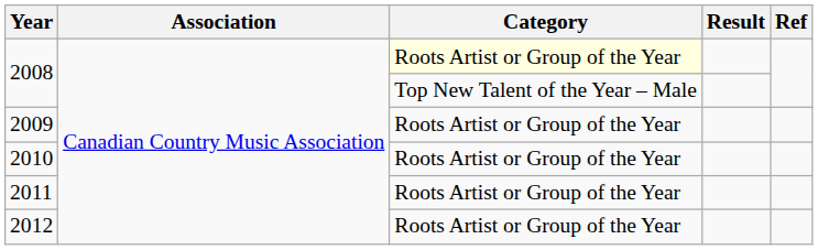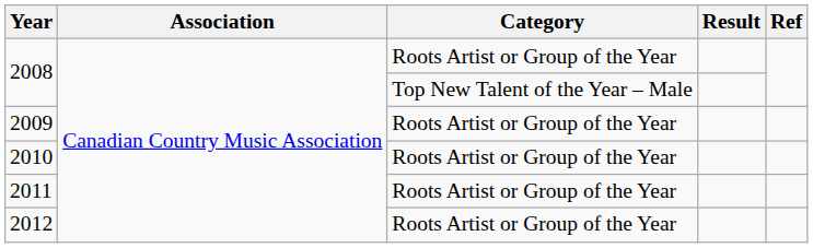2008 / Roots Artist or Group of the Year | Category: lightyellow background -> no background
